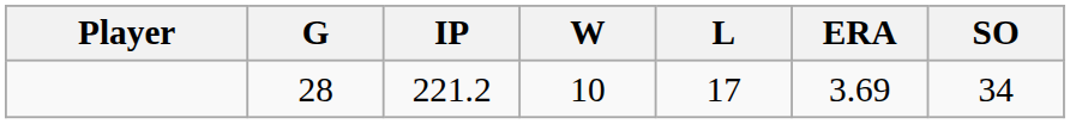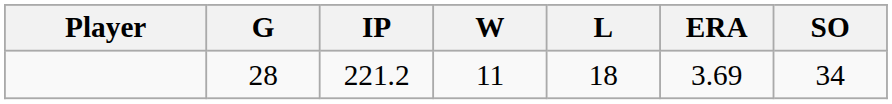row 2 | W: 10 -> 11
row 2 | L: 17 -> 18
